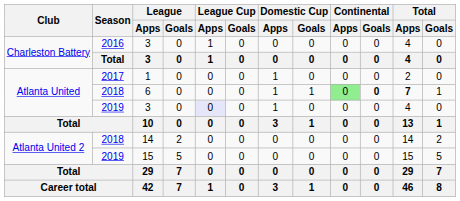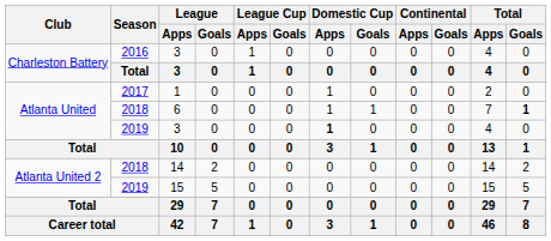6 | Continental / Apps: lightgreen background -> no background
6 | Continental / Goals: bold -> normal
6 | Total / Apps: bold -> normal
6 | Total / Goals: normal -> bold
2019 / 3 | League Cup / Apps: lavender background -> no background
2019 / 3 | Domestic Cup / Apps: normal -> bold
